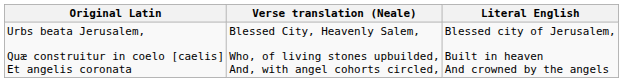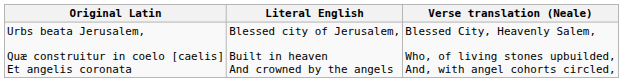columns swapped: Literal English <-> Verse translation (Neale)
